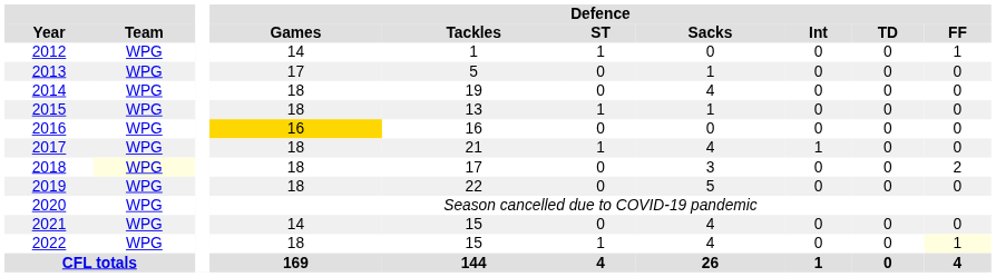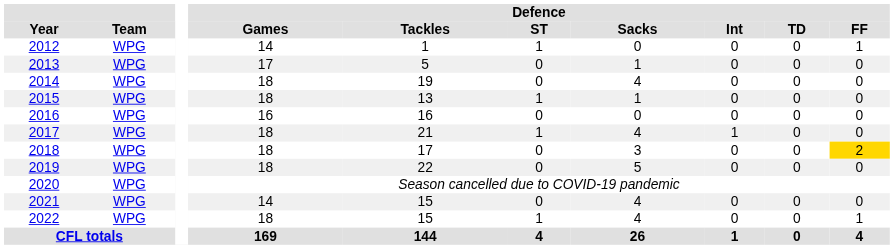2016 | Defence / Games: gold background -> no background
2018 | Team: lightyellow background -> no background
2018 | Defence / FF: no background -> gold background
2022 | Defence / FF: lightyellow background -> no background
